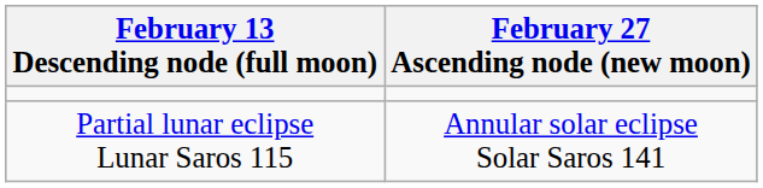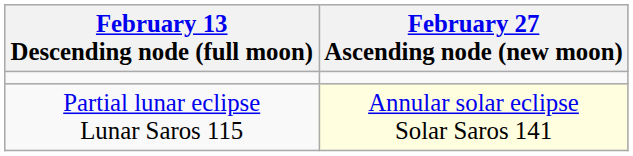Partial lunar eclipse Lunar Saros 115 | February 27 Ascending node (new moon): no background -> lightyellow background
